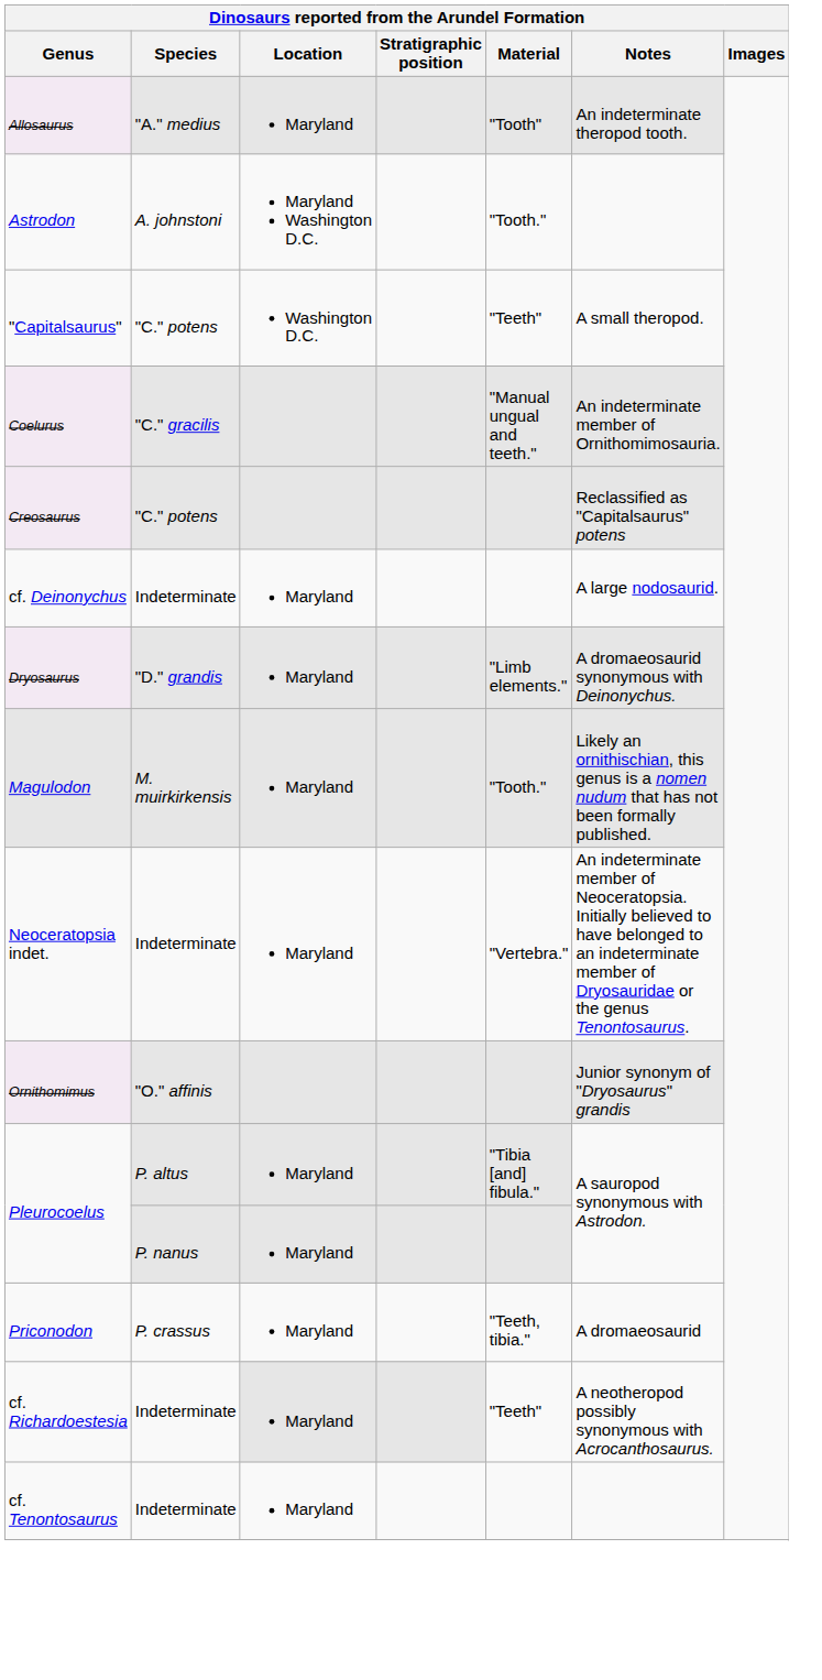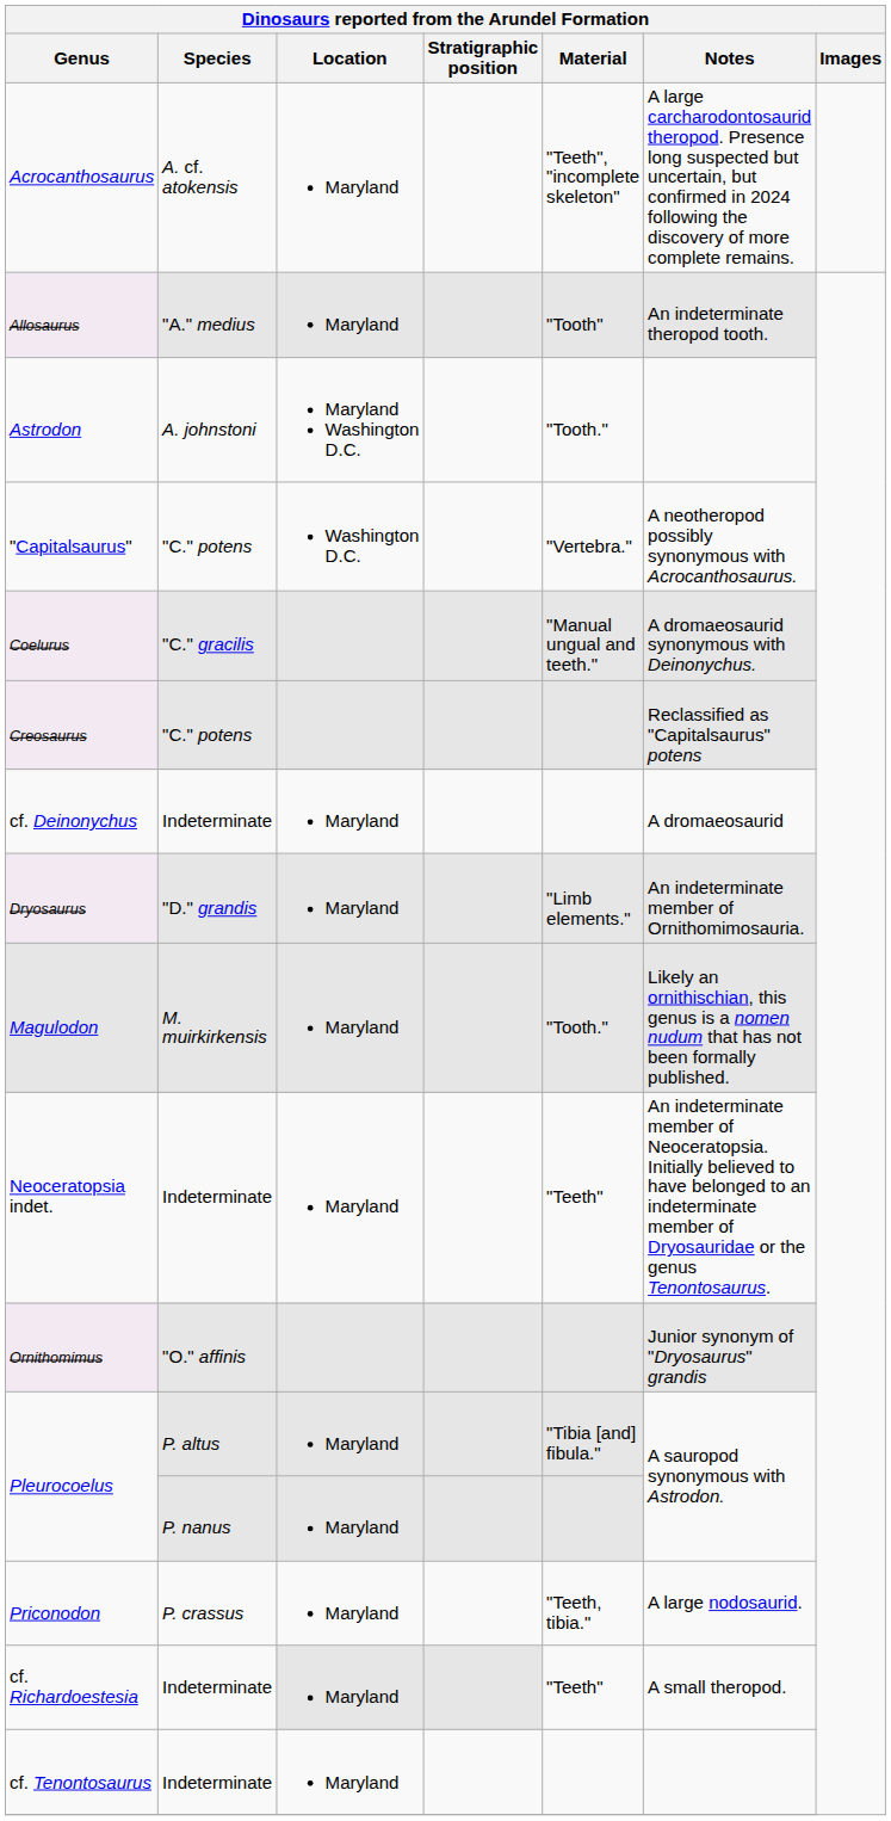+ row: Acrocanthosaurus | A. cf. atokensis | Maryland | "Teeth", "incomplete skeleton" | A large carcharodontosaurid theropod. Presence long suspected but uncertain, but confirmed in 2024 following the discovery of more complete remains.
"Capitalsaurus" | Material: "Teeth" -> "Vertebra."
"Capitalsaurus" | Notes: A small theropod. -> A neotheropod possibly synonymous with Acrocanthosaurus.
Coelurus | Notes: An indeterminate member of Ornithomimosauria. -> A dromaeosaurid synonymous with Deinonychus.
cf. Deinonychus | Notes: A large nodosaurid. -> A dromaeosaurid
Dryosaurus | Notes: A dromaeosaurid synonymous with Deinonychus. -> An indeterminate member of Ornithomimosauria.
Neoceratopsia indet. | Material: "Vertebra." -> "Teeth"
Priconodon | Notes: A dromaeosaurid -> A large nodosaurid.
cf. Richardoestesia | Notes: A neotheropod possibly synonymous with Acrocanthosaurus. -> A small theropod.
